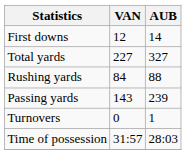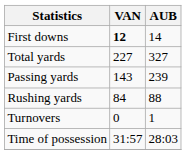First downs | VAN: normal -> bold
rows swapped: Rushing yards <-> Passing yards
